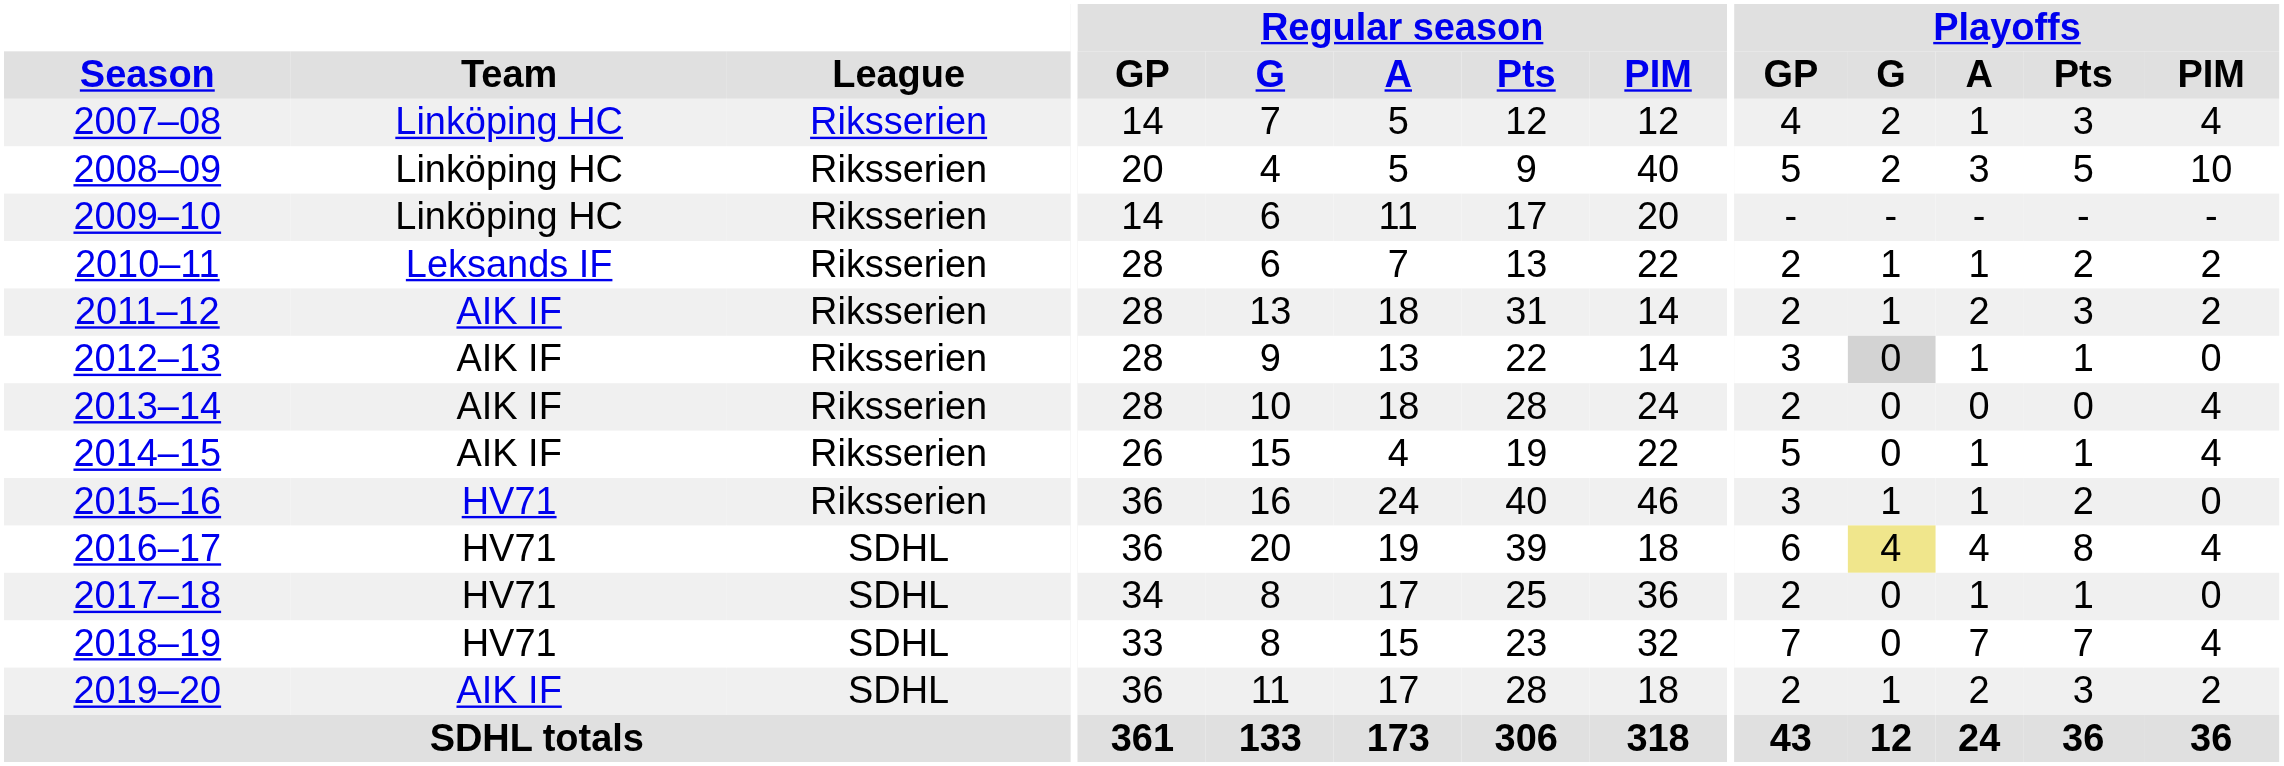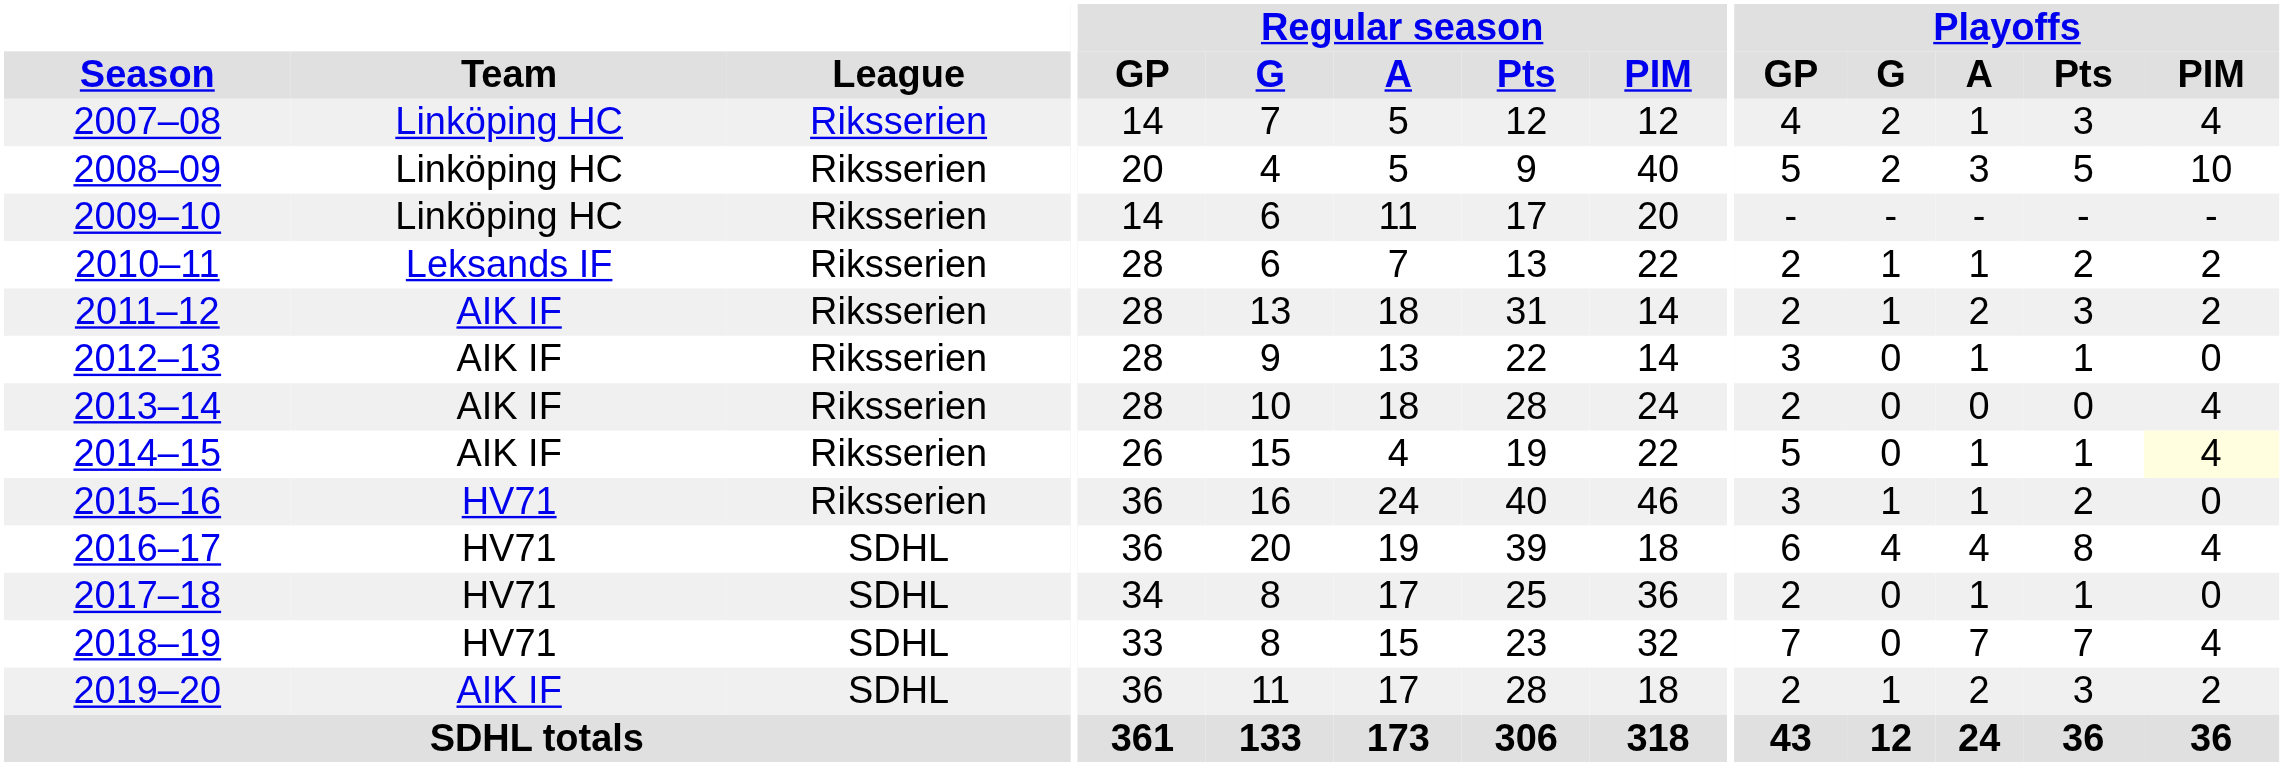2012–13 | Playoffs / G: lightgrey background -> no background
2014–15 | Playoffs / PIM: no background -> lightyellow background
2016–17 | Playoffs / G: khaki background -> no background
